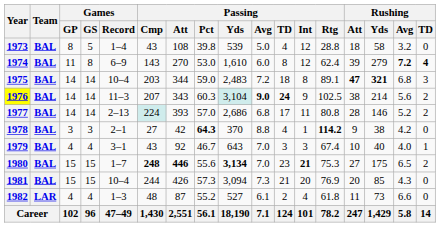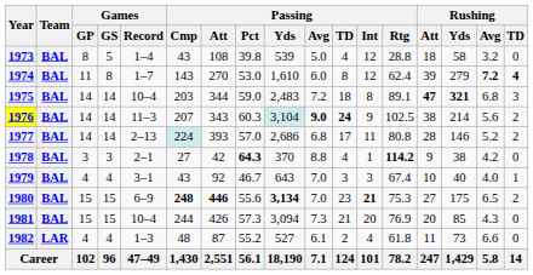1974 | Games / Record: 6–9 -> 1–7
1980 | Games / Record: 1–7 -> 6–9
